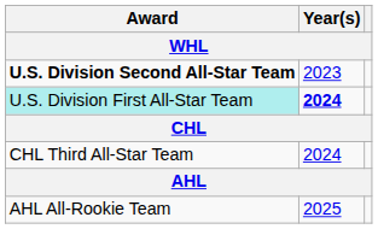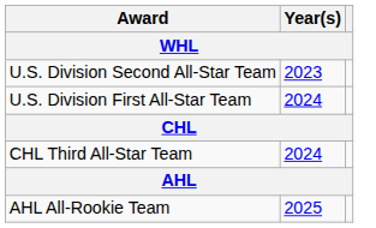row 3 | Award: bold -> normal
row 4 | Award: paleturquoise background -> no background
row 4 | Year(s): bold -> normal
